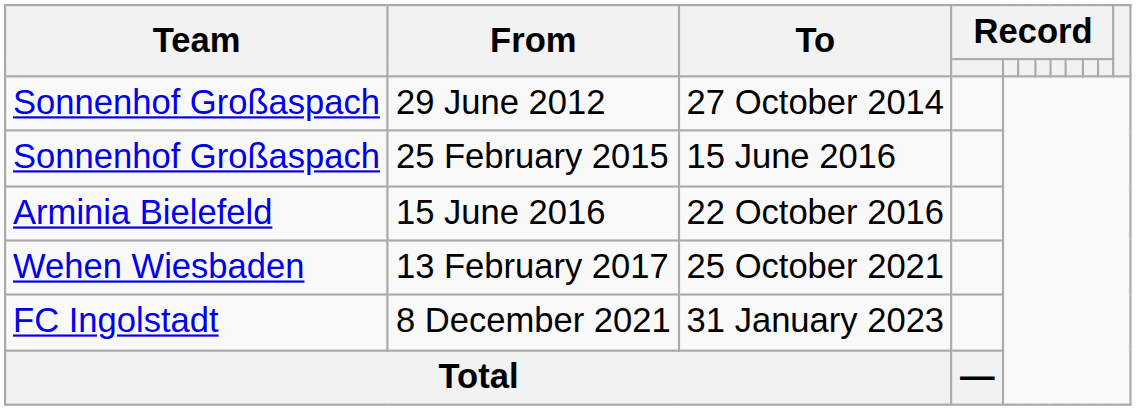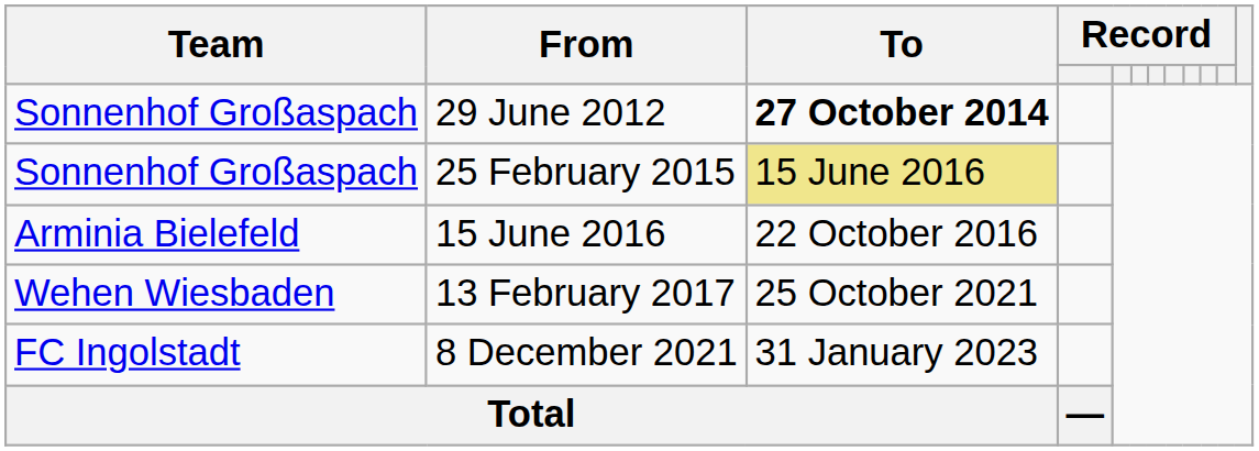29 June 2012 | To: normal -> bold
25 February 2015 | To: no background -> khaki background
